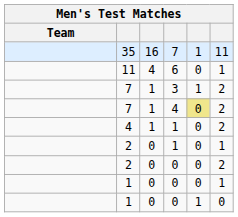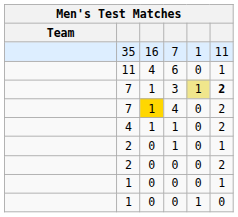7 / 3 | column 5: no background -> khaki background
7 / 3 | column 6: normal -> bold
7 / 4 | column 3: no background -> gold background
7 / 4 | column 5: khaki background -> no background
